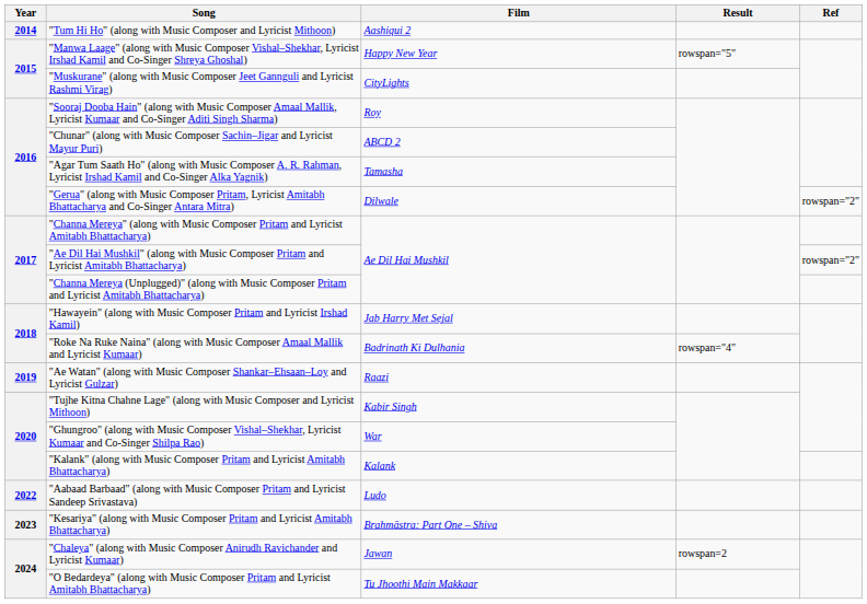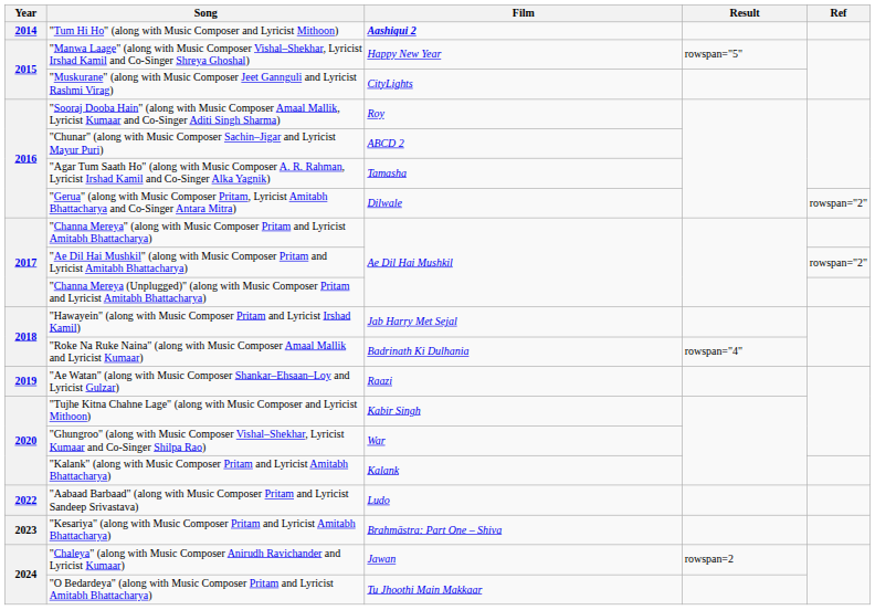"Tum Hi Ho" (along with Music Composer and Lyricist Mithoon) | Film: normal -> bold
